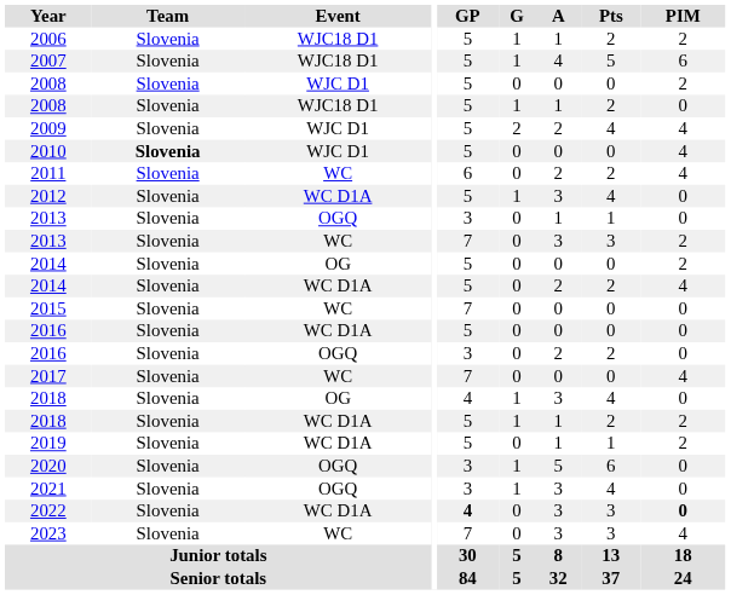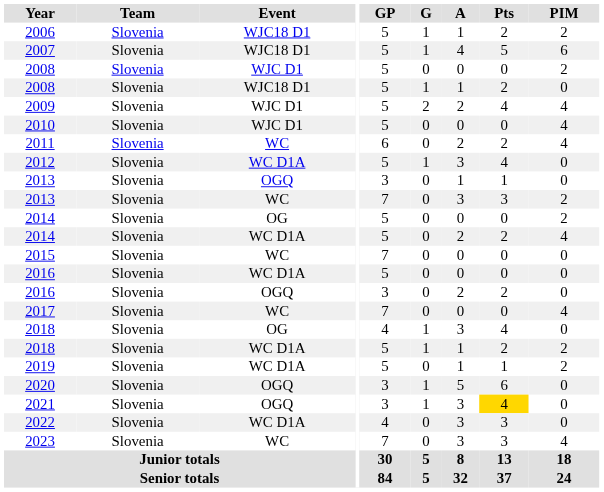2010 | Team: bold -> normal
2021 | Pts: no background -> gold background
2022 | GP: bold -> normal
2022 | PIM: bold -> normal
